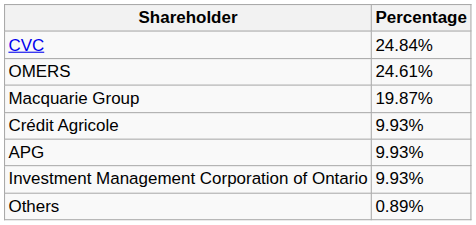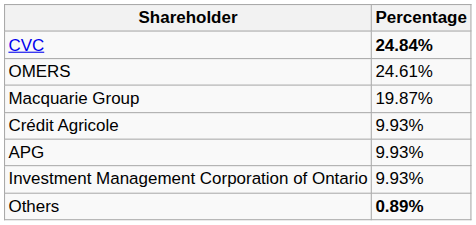CVC | Percentage: normal -> bold
Others | Percentage: normal -> bold
